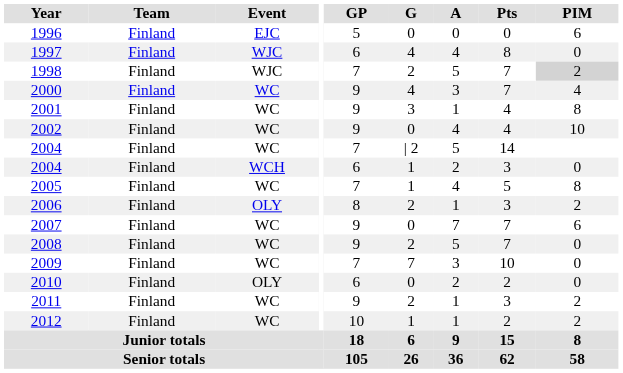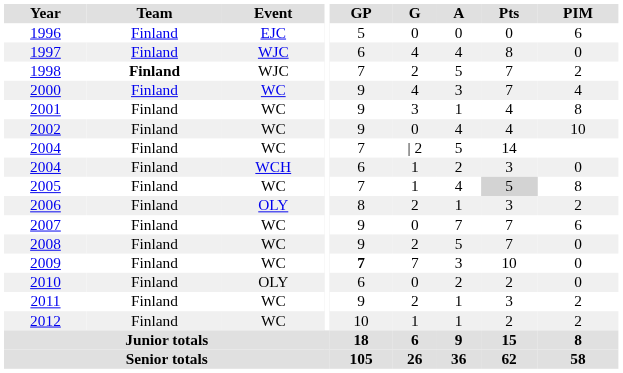1998 | Team: normal -> bold
1998 | PIM: lightgrey background -> no background
2005 | Pts: no background -> lightgrey background
2009 | GP: normal -> bold
